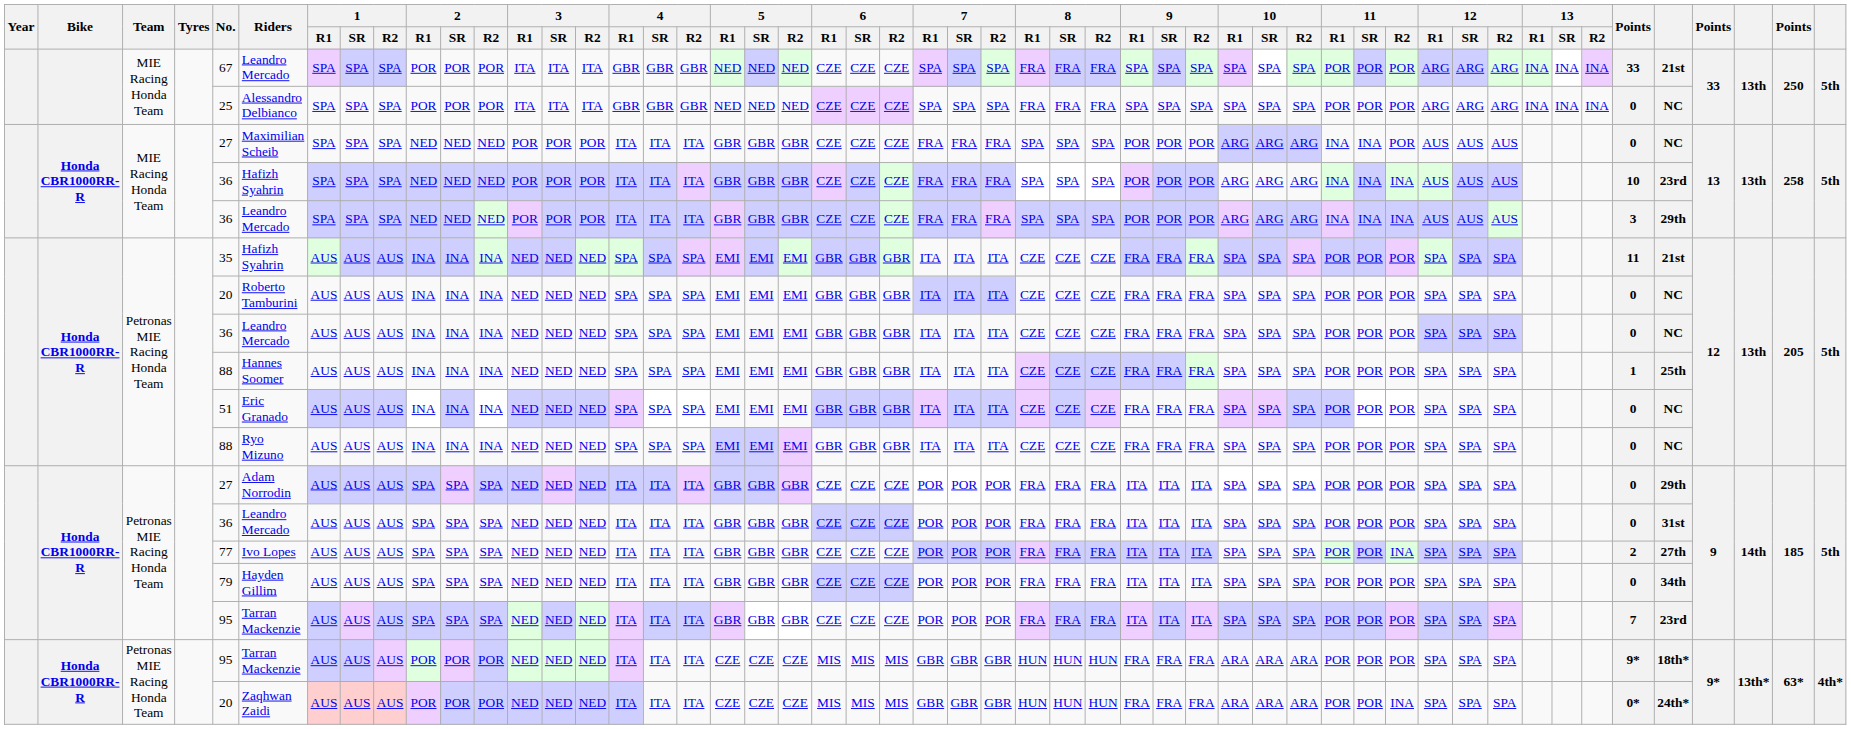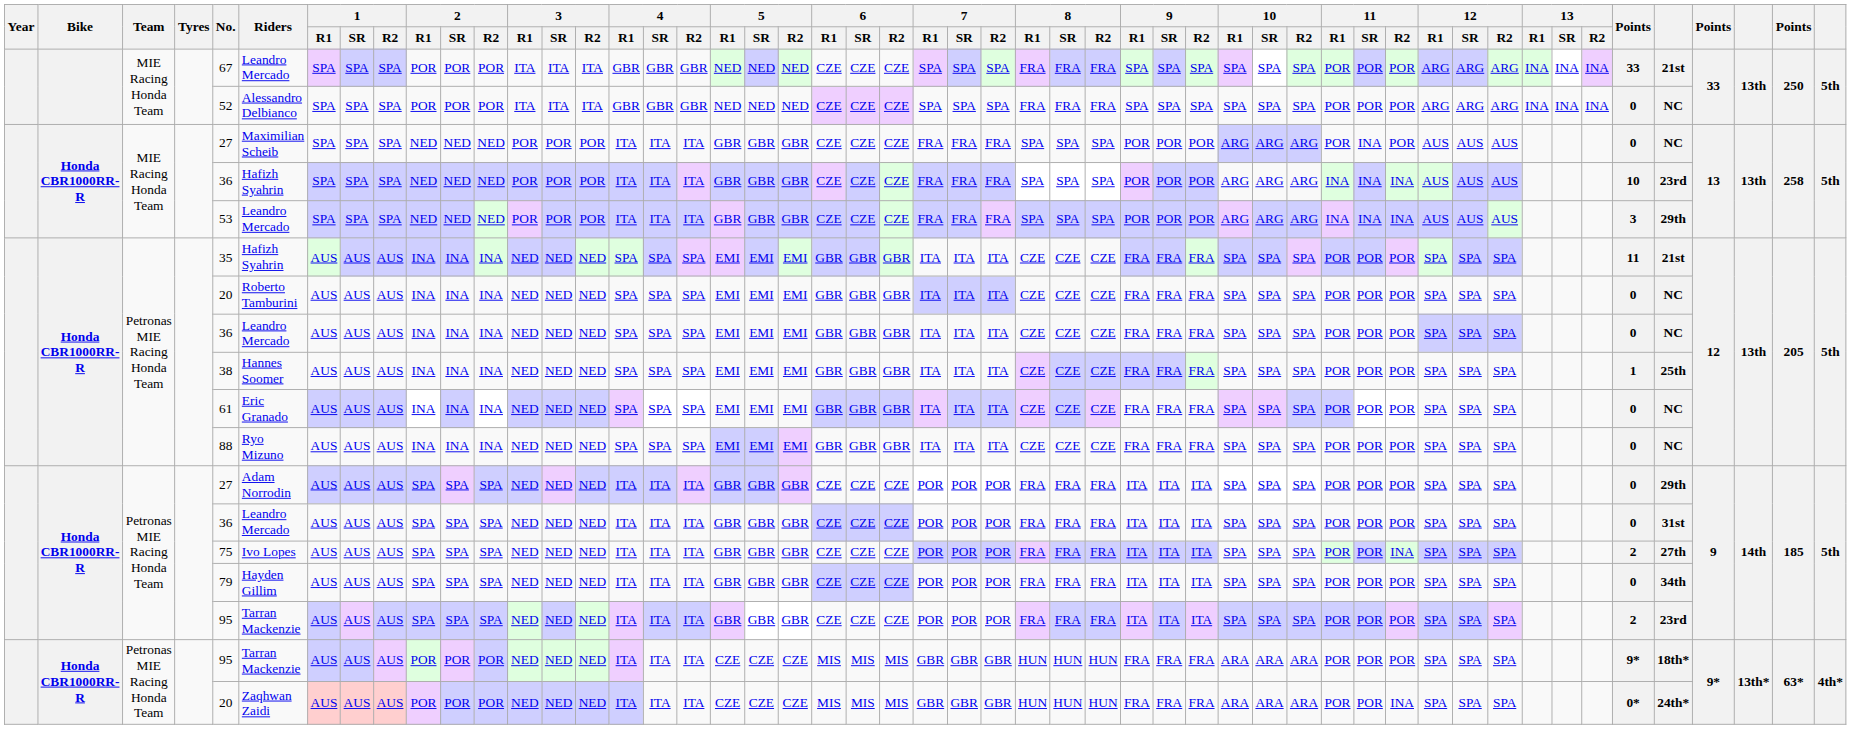row 4 | No.: 25 -> 52
row 5 | 11 / R1: INA -> POR
row 7 | No.: 36 -> 53
row 11 | No.: 88 -> 38
row 12 | No.: 51 -> 61
row 16 | No.: 77 -> 75
row 18 | column 46: 7 -> 2
